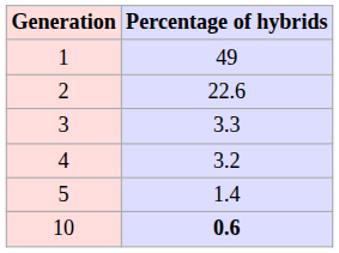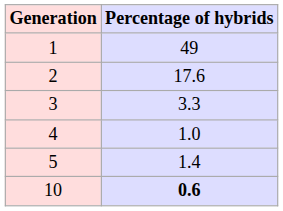2 | Percentage of hybrids: 22.6 -> 17.6
4 | Percentage of hybrids: 3.2 -> 1.0
